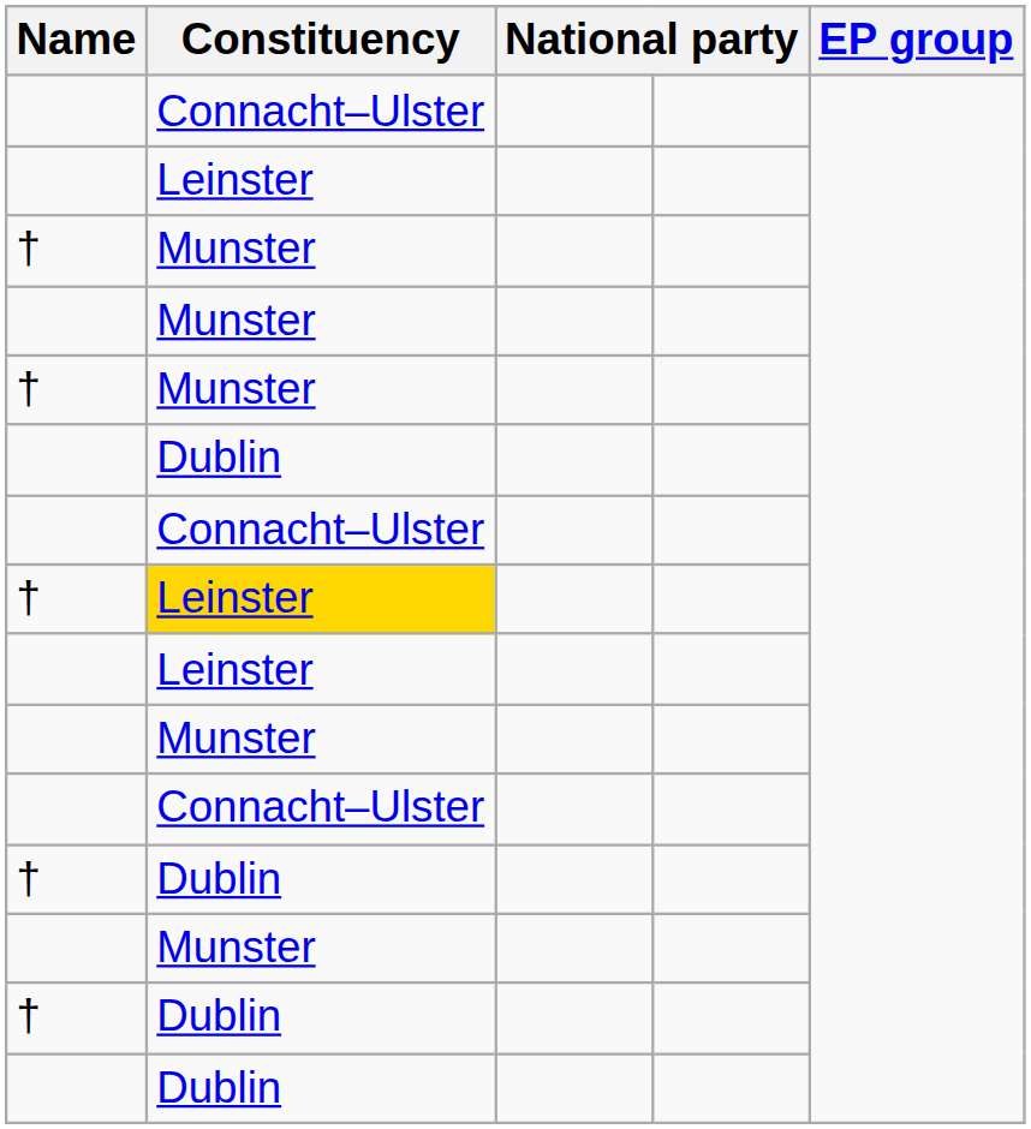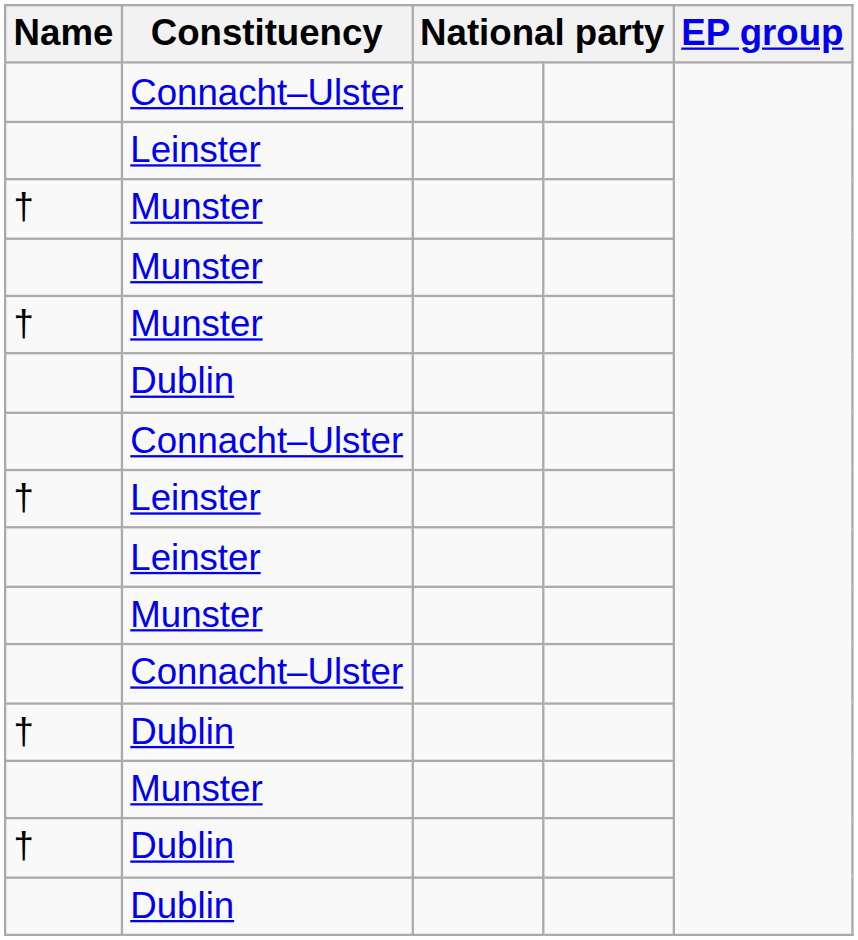† / Leinster | Constituency: gold background -> no background
